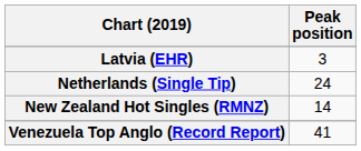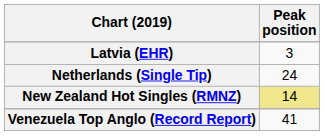New Zealand Hot Singles (RMNZ) | Peak position: no background -> khaki background
